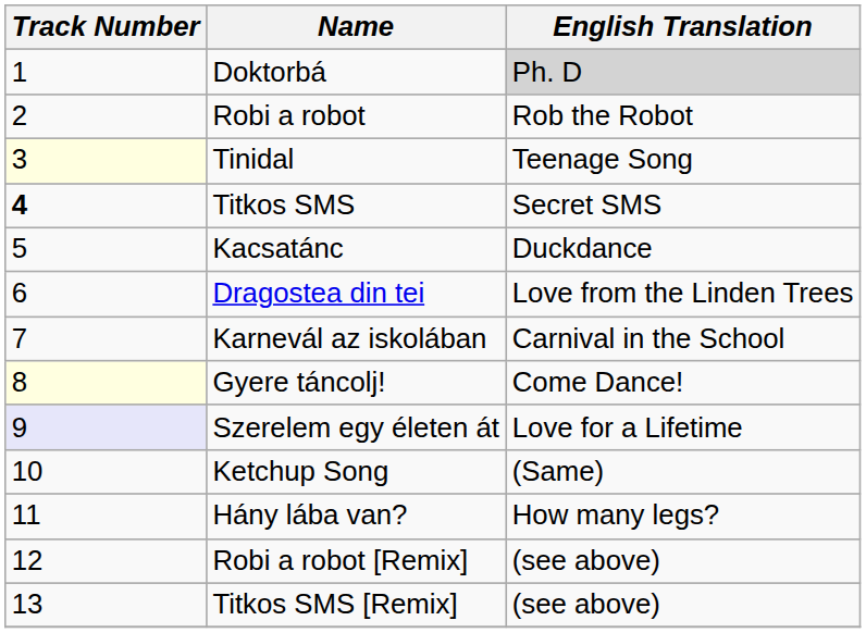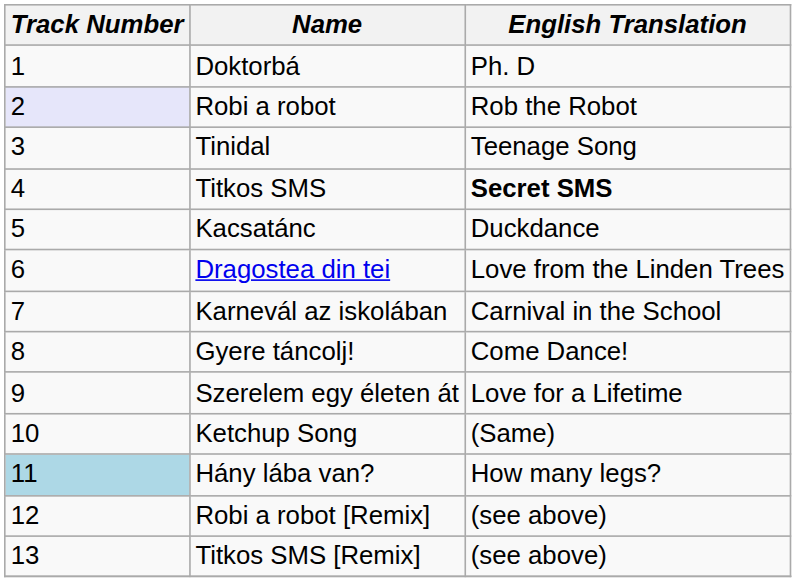Doktorbá | English Translation: lightgrey background -> no background
Robi a robot | Track Number: no background -> lavender background
Tinidal | Track Number: lightyellow background -> no background
Titkos SMS | Track Number: bold -> normal
Titkos SMS | English Translation: normal -> bold
Gyere táncolj! | Track Number: lightyellow background -> no background
Szerelem egy életen át | Track Number: lavender background -> no background
Hány lába van? | Track Number: no background -> lightblue background
